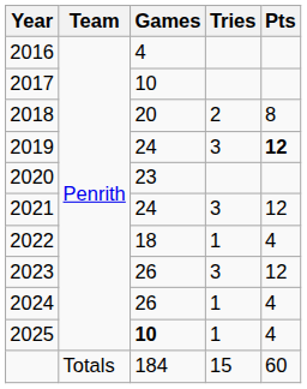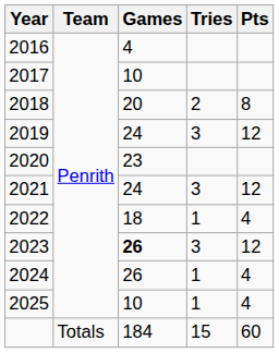2019 | Pts: bold -> normal
2023 | Games: normal -> bold
2025 | Games: bold -> normal
